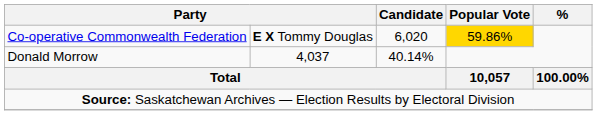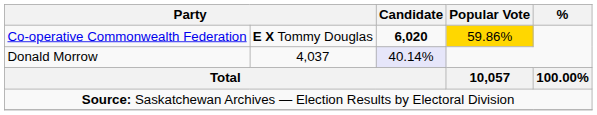Co-operative Commonwealth Federation | Candidate: normal -> bold
Donald Morrow | Candidate: no background -> lavender background
